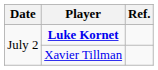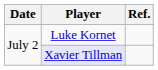Luke Kornet | Player: bold -> normal
Xavier Tillman | Player: no background -> lavender background
